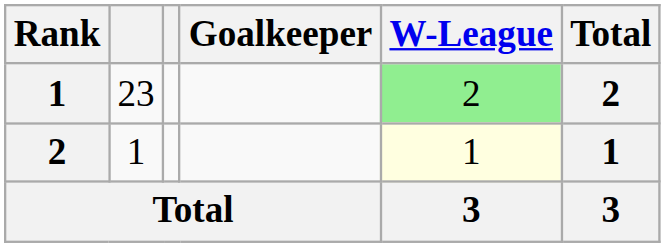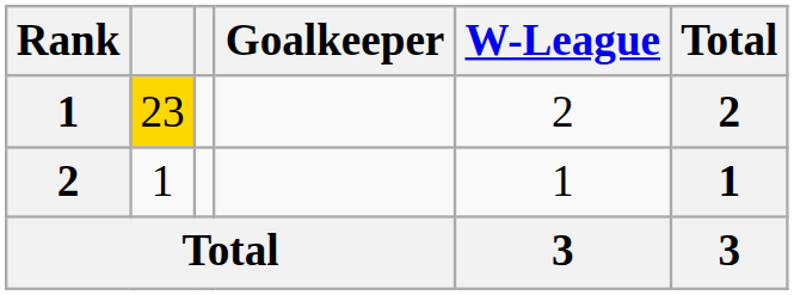row 2 | column 2: no background -> gold background
row 2 | W-League: lightgreen background -> no background
row 3 | W-League: lightyellow background -> no background
